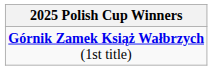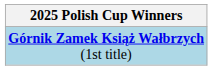row 2 | column 1: no background -> lightblue background
